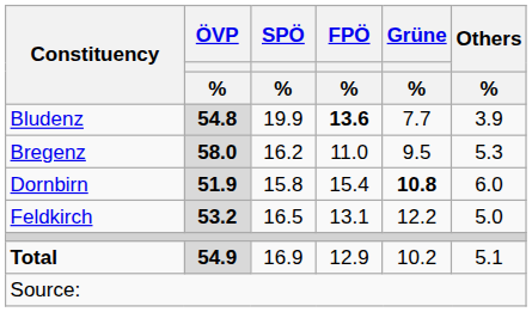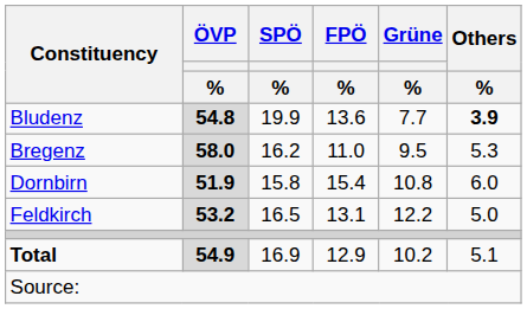Bludenz | FPÖ / %: bold -> normal
Bludenz | Others / %: normal -> bold
Dornbirn | Grüne / %: bold -> normal
